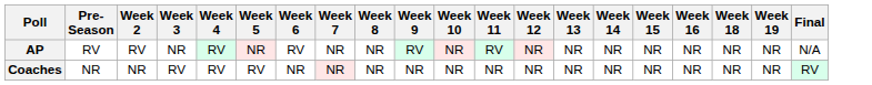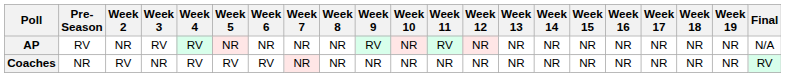+ column: Week 17 | NR | NR
AP | Week 2: RV -> NR
AP | Week 3: NR -> RV
AP | Week 6: RV -> NR
Coaches | Week 2: NR -> RV
Coaches | Week 3: RV -> NR
Coaches | Week 6: NR -> RV
